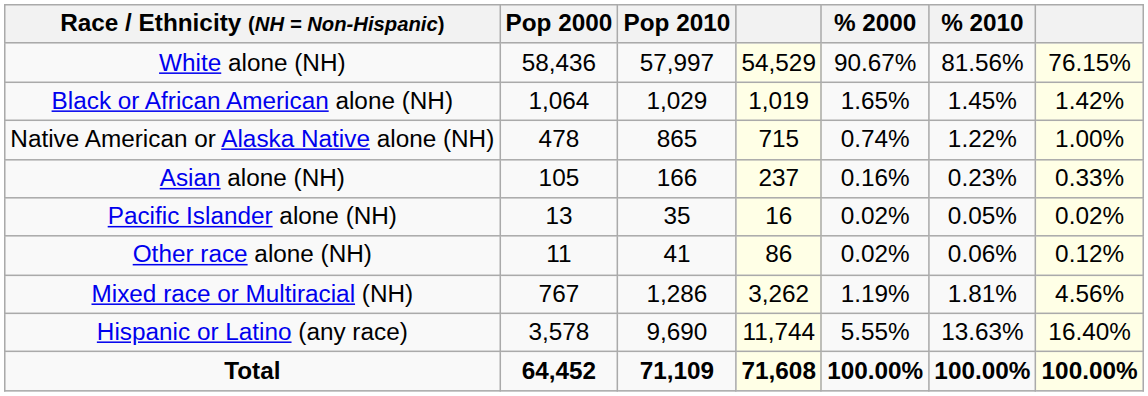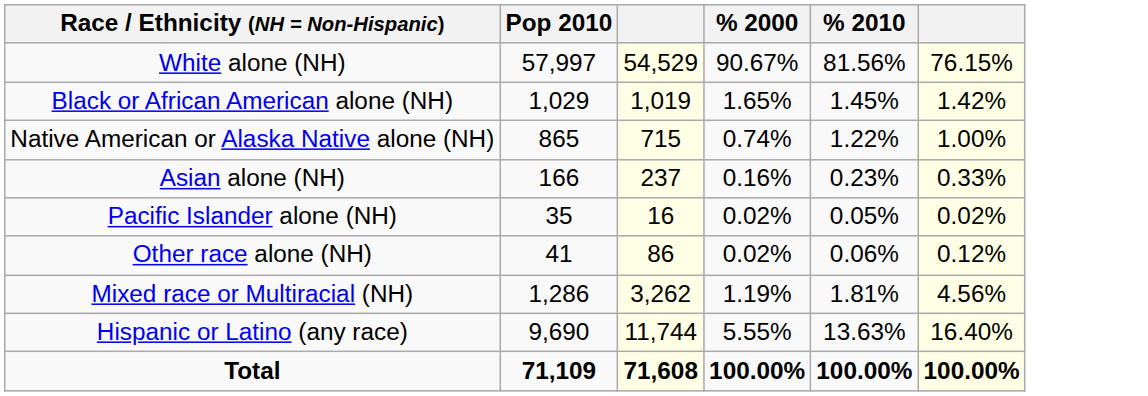- column: Pop 2000 | 58,436 | 1,064 | 478 | 105 | 13 | 11 | 767 | 3,578 | 64,452
